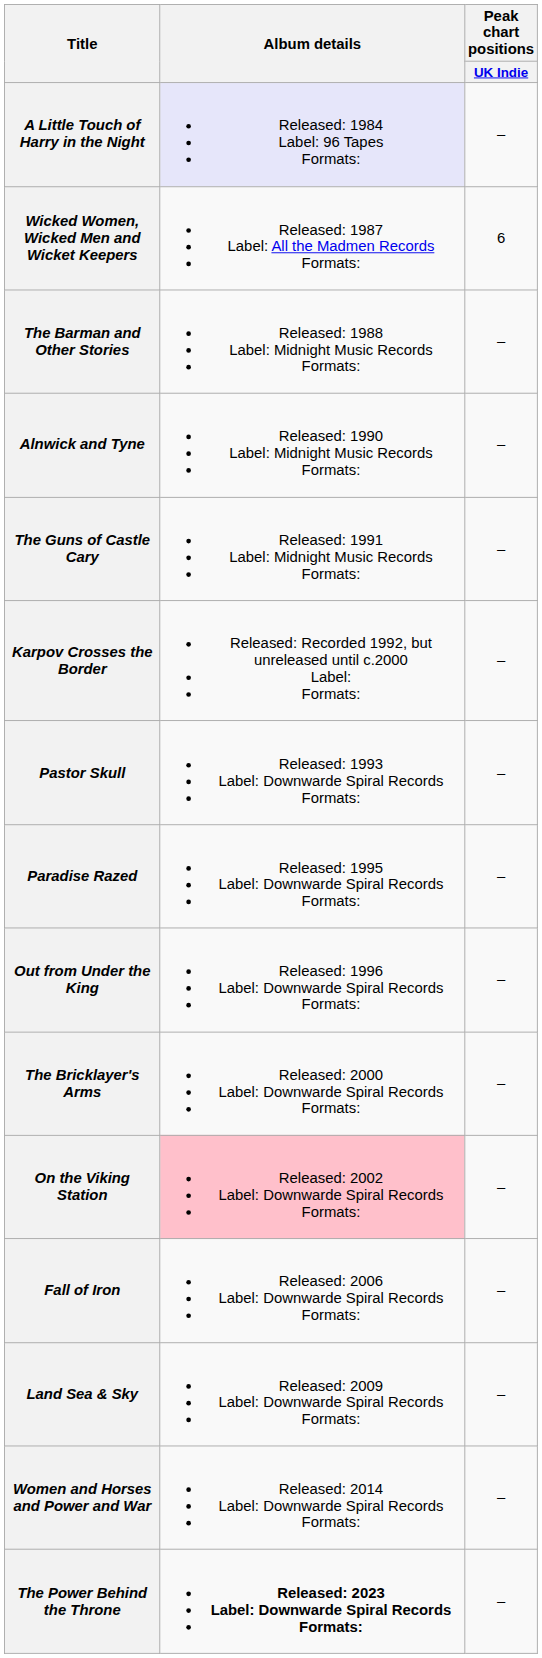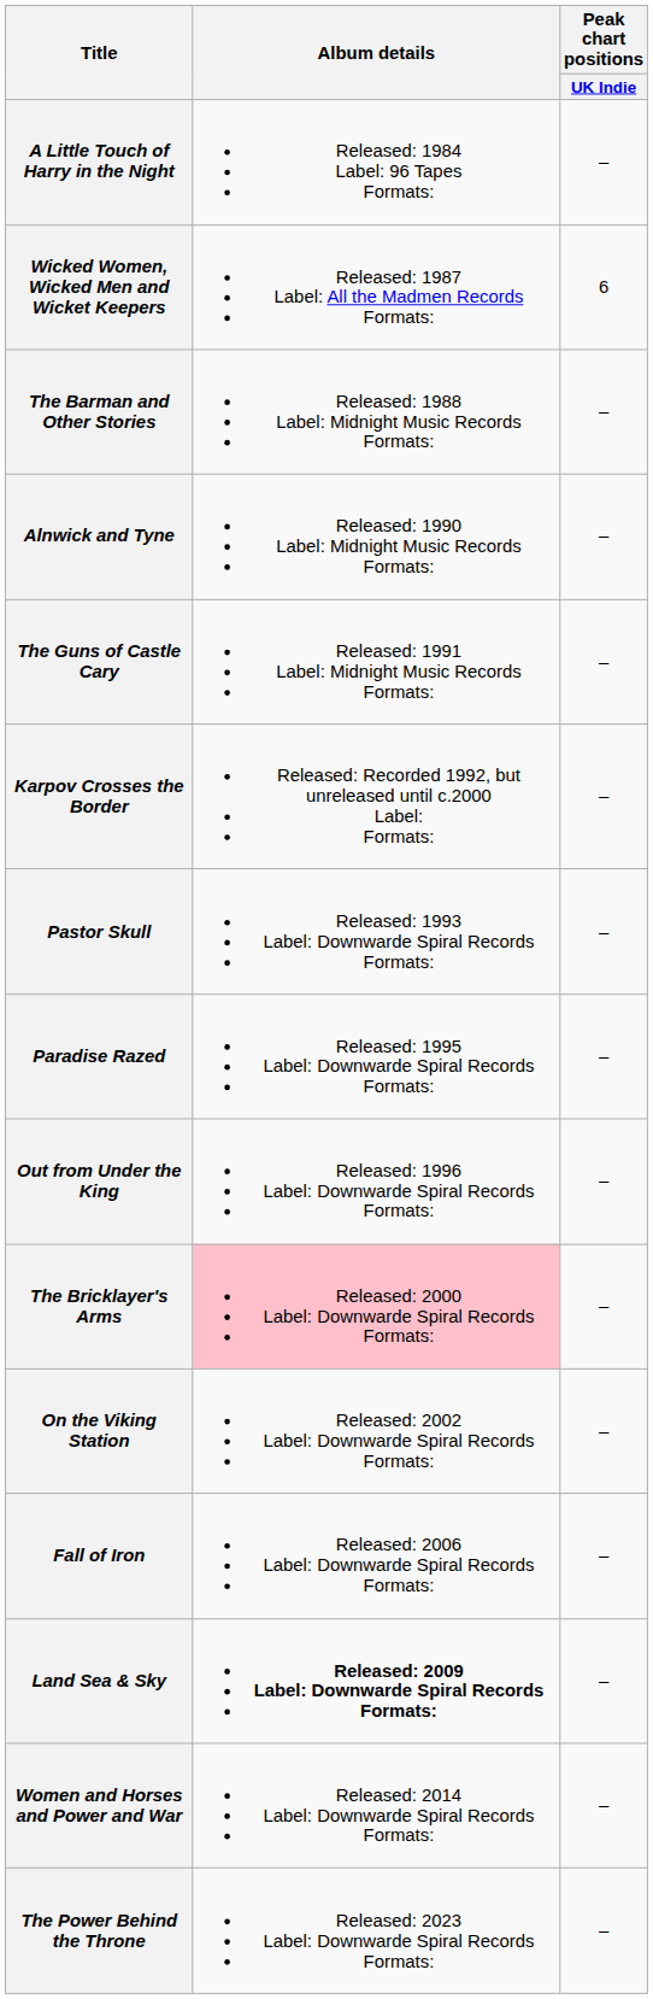A Little Touch of Harry in the Night | Album details: lavender background -> no background
The Bricklayer's Arms | Album details: no background -> pink background
On the Viking Station | Album details: pink background -> no background
Land Sea & Sky | Album details: normal -> bold
The Power Behind the Throne | Album details: bold -> normal
